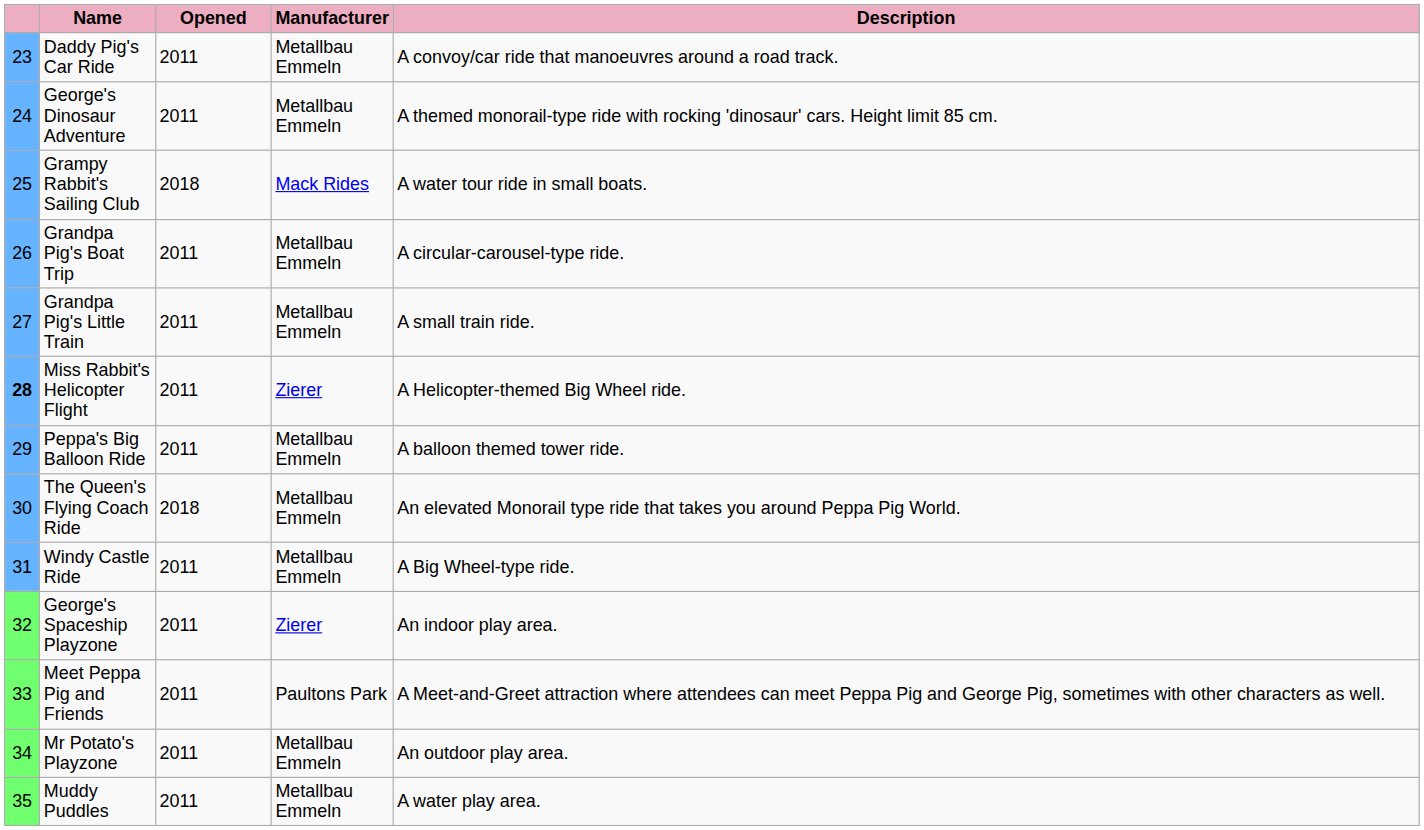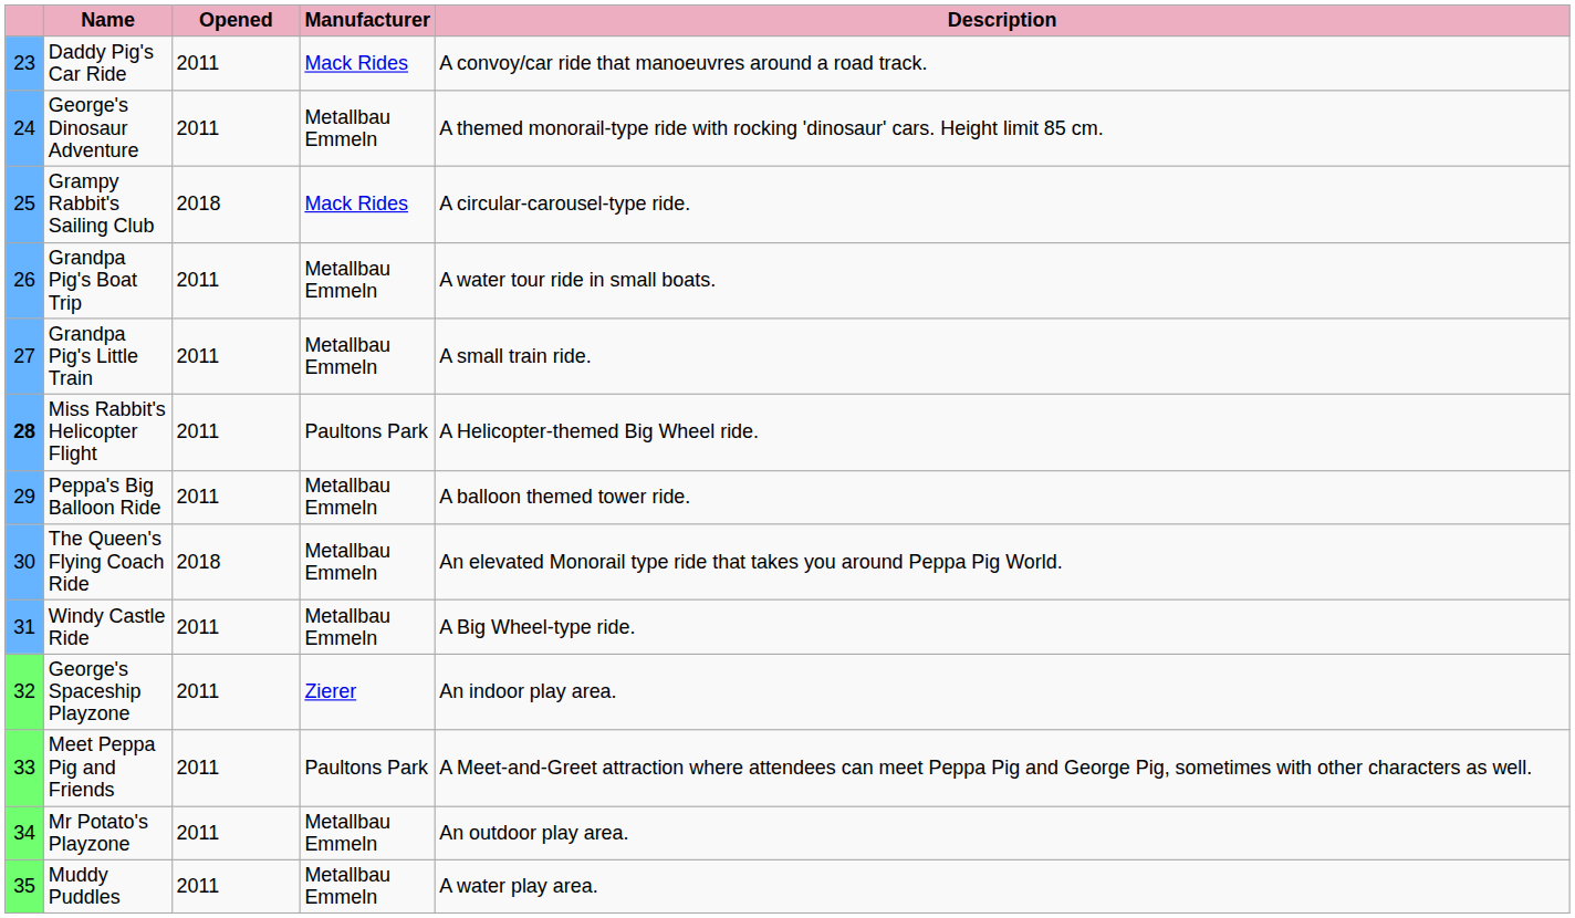Daddy Pig's Car Ride | Manufacturer: Metallbau Emmeln -> Mack Rides
Grampy Rabbit's Sailing Club | Description: A water tour ride in small boats. -> A circular-carousel-type ride.
Grandpa Pig's Boat Trip | Description: A circular-carousel-type ride. -> A water tour ride in small boats.
Miss Rabbit's Helicopter Flight | Manufacturer: Zierer -> Paultons Park
